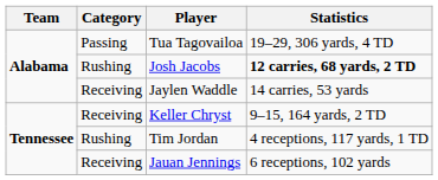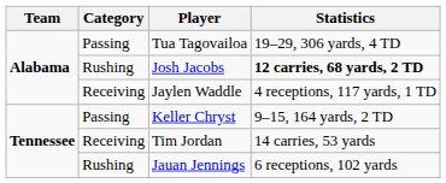Jaylen Waddle | Statistics: 14 carries, 53 yards -> 4 receptions, 117 yards, 1 TD
Keller Chryst | Category: Receiving -> Passing
Tim Jordan | Category: Rushing -> Receiving
Tim Jordan | Statistics: 4 receptions, 117 yards, 1 TD -> 14 carries, 53 yards
Jauan Jennings | Category: Receiving -> Rushing
